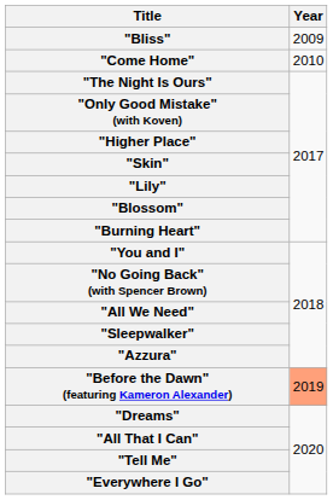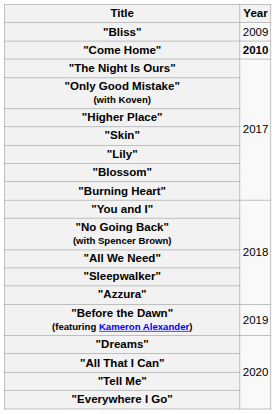"Come Home" | Year: normal -> bold
"Before the Dawn" (featuring Kameron Alexander) | Year: lightsalmon background -> no background
